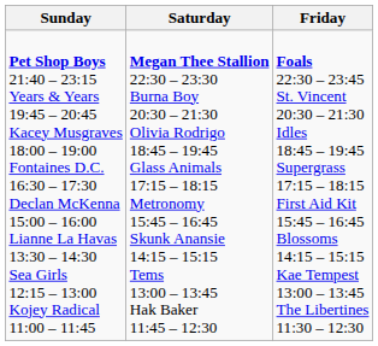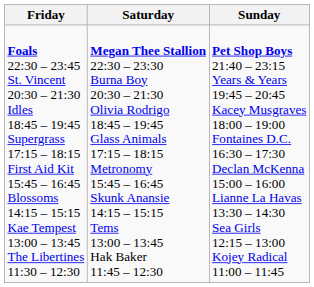columns swapped: Friday <-> Sunday
